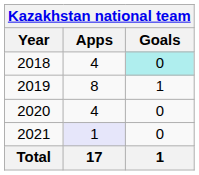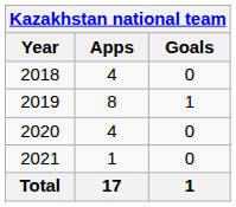2018 | Goals: paleturquoise background -> no background
2021 | Apps: lavender background -> no background
